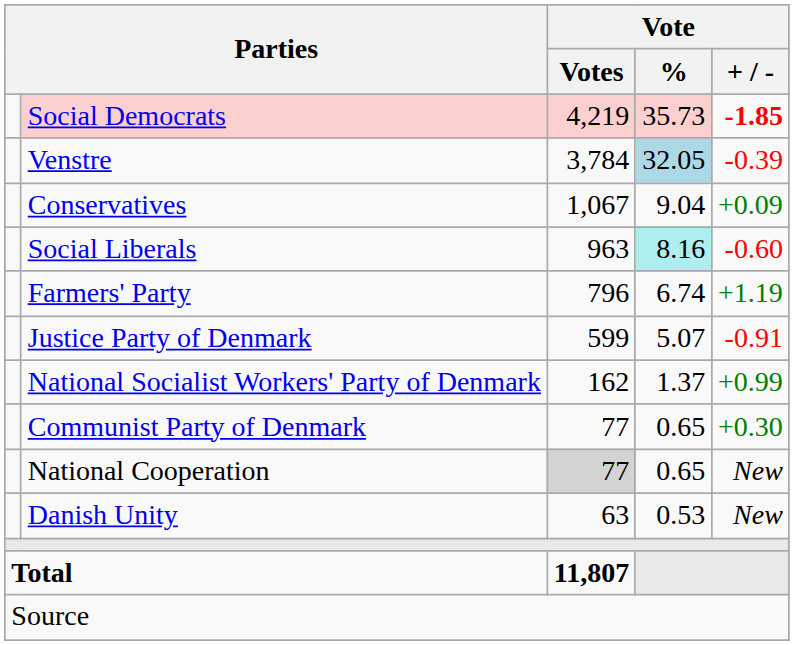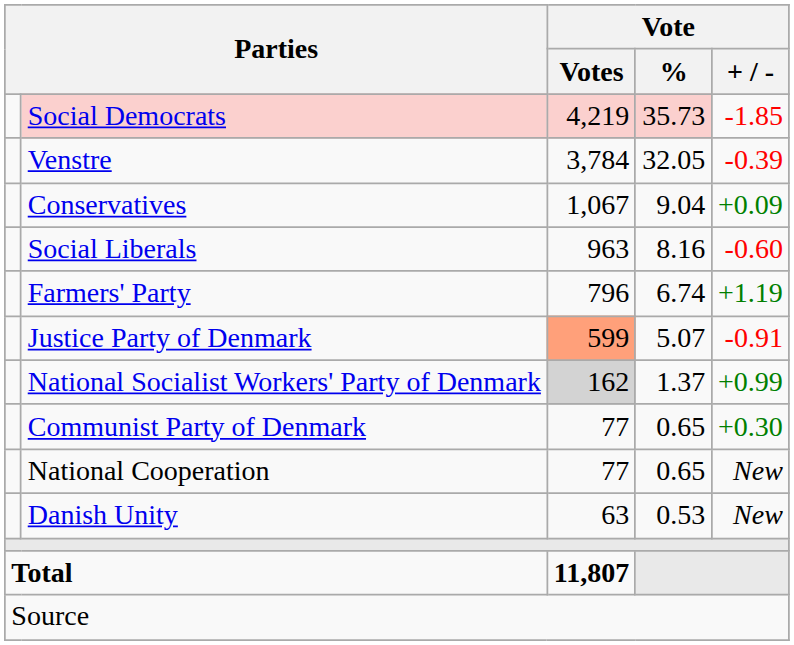Social Democrats | Vote / + / -: bold -> normal
Venstre | Vote / %: lightblue background -> no background
Social Liberals | Vote / %: paleturquoise background -> no background
Justice Party of Denmark | Vote / Votes: no background -> lightsalmon background
National Socialist Workers' Party of Denmark | Vote / Votes: no background -> lightgrey background
National Cooperation | Vote / Votes: lightgrey background -> no background
